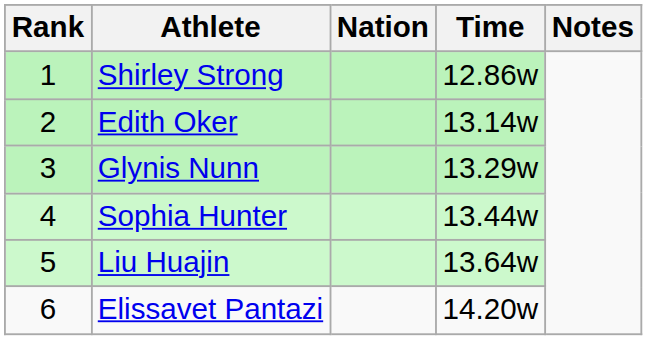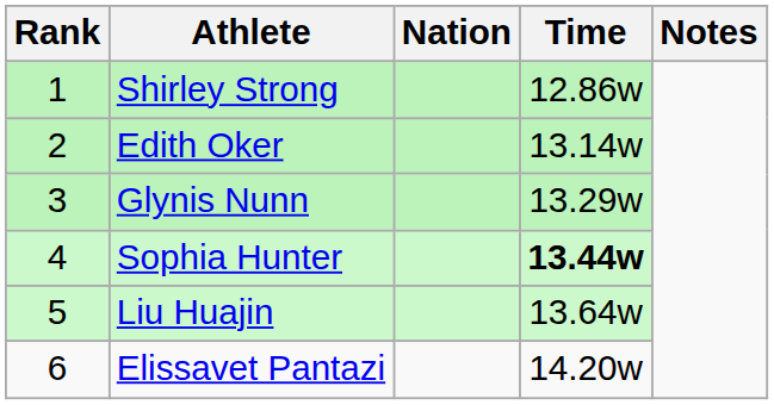Sophia Hunter | Time: normal -> bold
